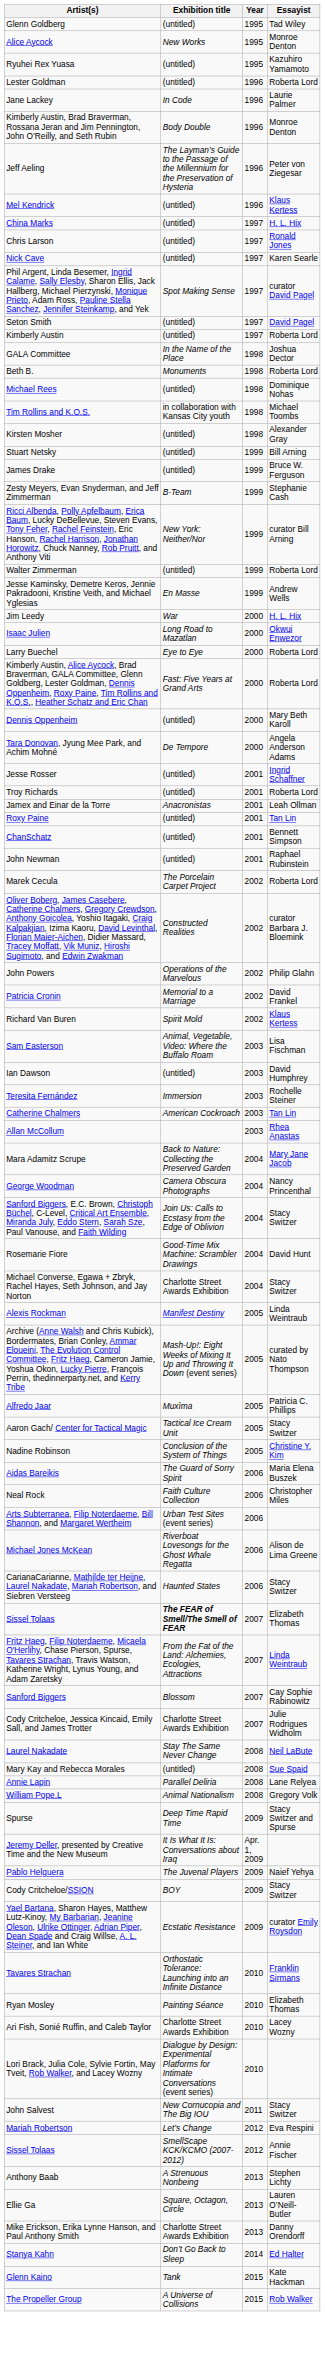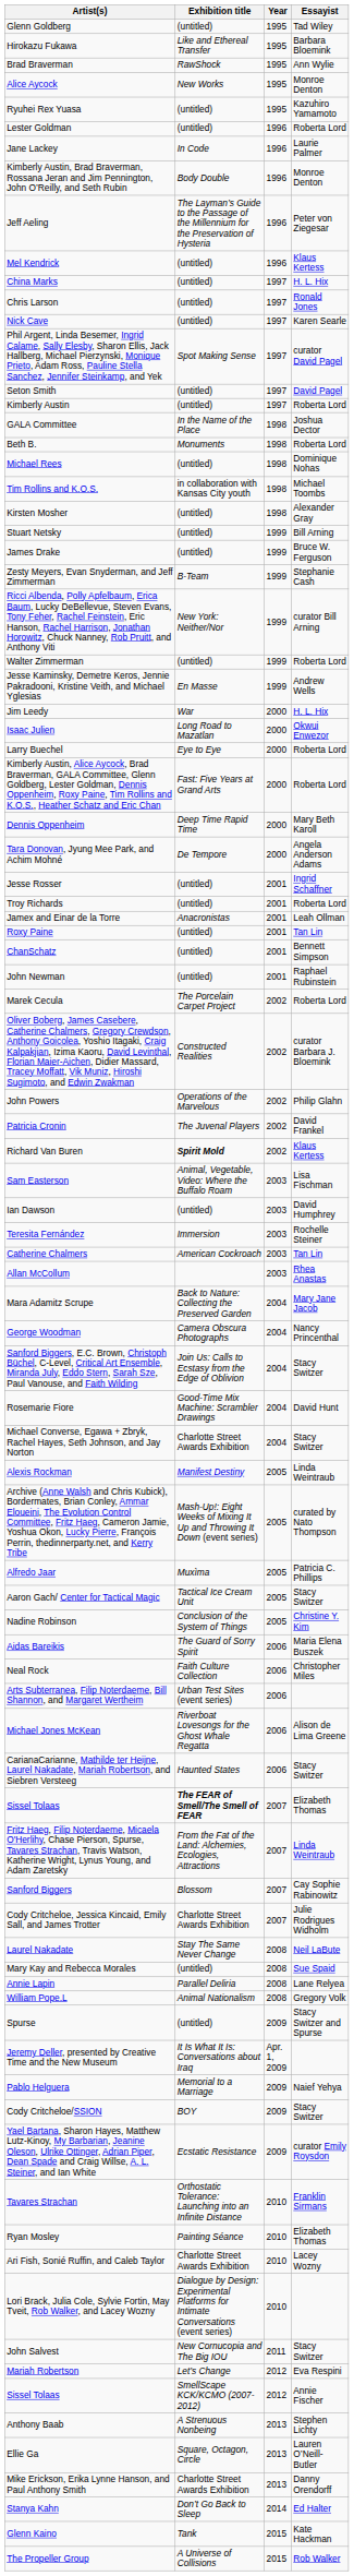+ row: Hirokazu Fukawa | Like and Ethereal Transfer | 1995 | Barbara Bloemink
+ row: Brad Braverman | RawShock | 1995 | Ann Wylie
Dennis Oppenheim | Exhibition title: (untitled) -> Deep Time Rapid Time
Patricia Cronin | Exhibition title: Memorial to a Marriage -> The Juvenal Players
Richard Van Buren | Exhibition title: normal -> bold
Spurse | Exhibition title: Deep Time Rapid Time -> (untitled)
Pablo Helguera | Exhibition title: The Juvenal Players -> Memorial to a Marriage
